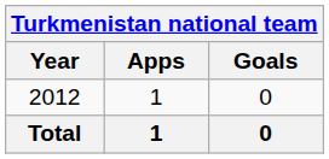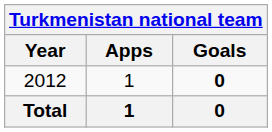2012 | Goals: normal -> bold
